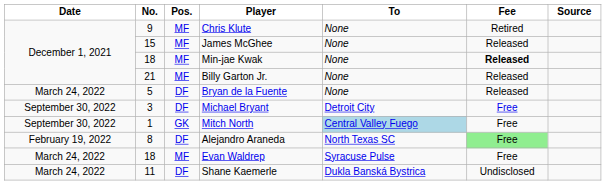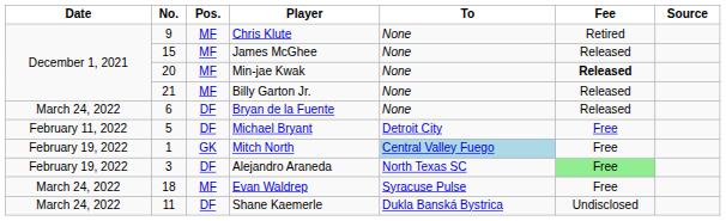Min-jae Kwak | No.: 18 -> 20
Bryan de la Fuente | No.: 5 -> 6
Michael Bryant | Date: September 30, 2022 -> February 11, 2022
Michael Bryant | No.: 3 -> 5
Mitch North | Date: September 30, 2022 -> February 19, 2022
Alejandro Araneda | No.: 8 -> 3
